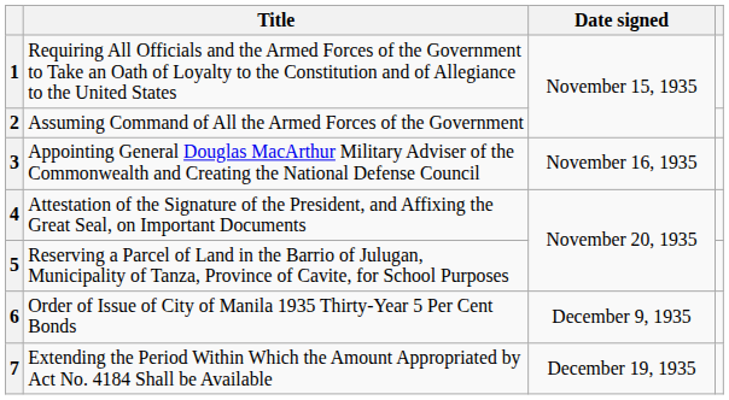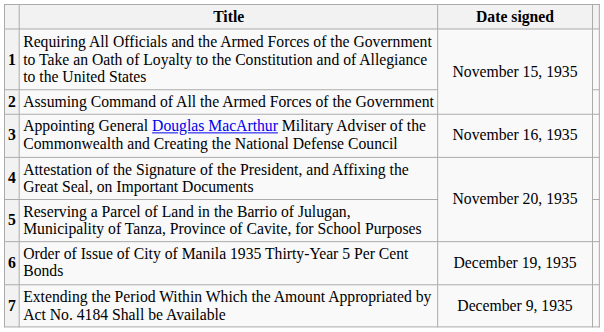6 | Date signed: December 9, 1935 -> December 19, 1935
7 | Date signed: December 19, 1935 -> December 9, 1935
